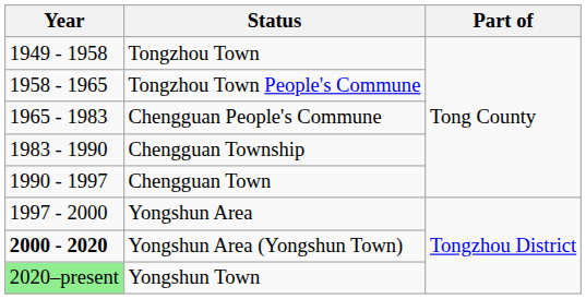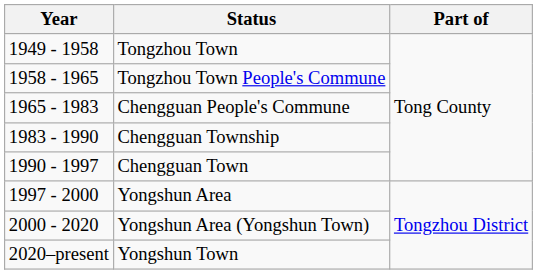Yongshun Area (Yongshun Town) | Year: bold -> normal
Yongshun Town | Year: lightgreen background -> no background
